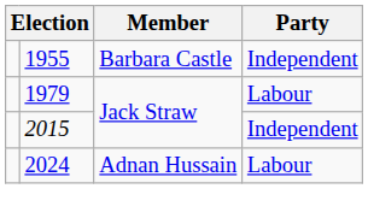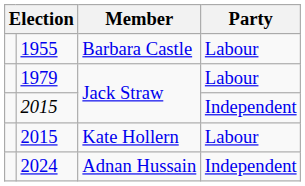1955 | Party: Independent -> Labour
+ row: 2015 | Kate Hollern | Labour
2024 | Party: Labour -> Independent
